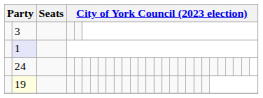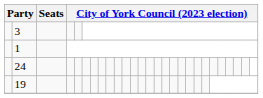1 | column 2: lavender background -> no background
19 | column 2: lightyellow background -> no background
